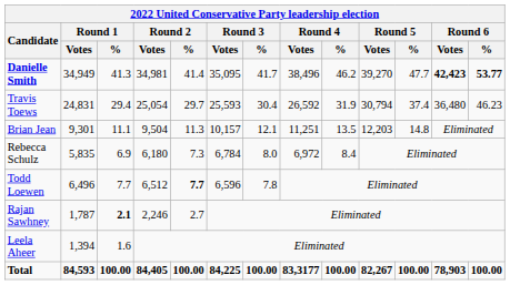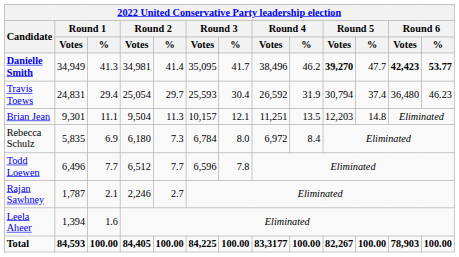Danielle Smith | Round 5 / Votes: normal -> bold
Todd Loewen | Round 2 / %: bold -> normal
Rajan Sawhney | Round 1 / %: bold -> normal
